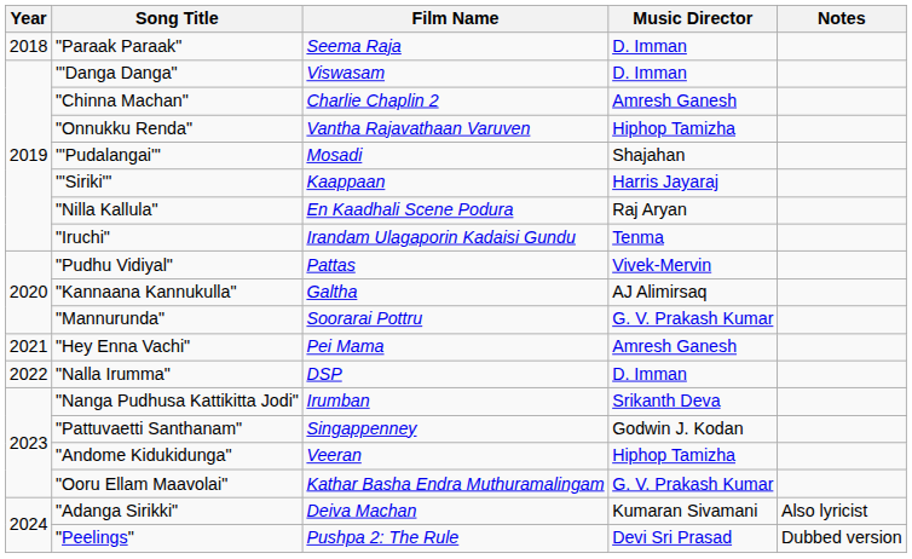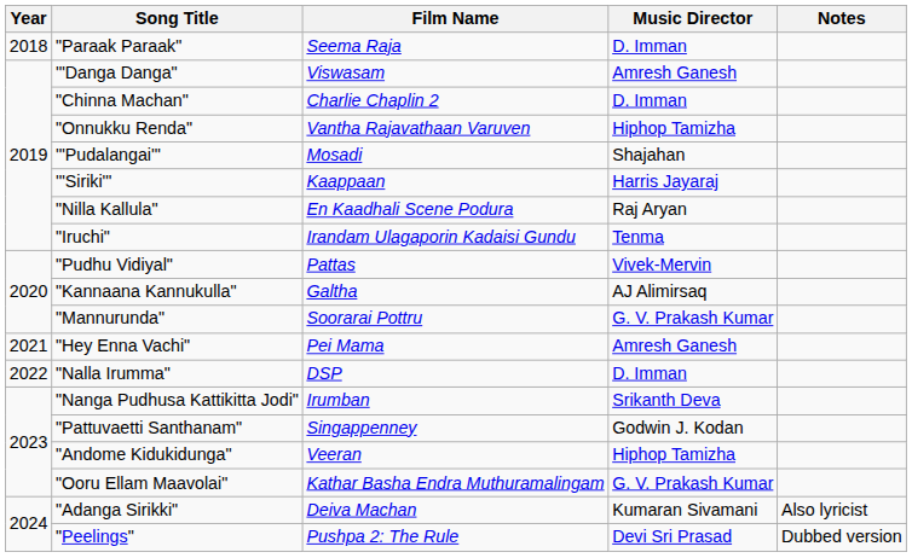'"Danga Danga" | Music Director: D. Imman -> Amresh Ganesh
"Chinna Machan" | Music Director: Amresh Ganesh -> D. Imman
